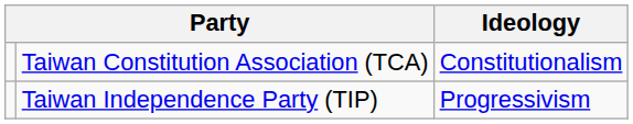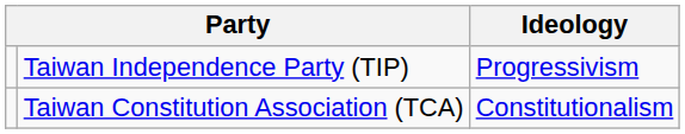rows swapped: Taiwan Independence Party (TIP) <-> Taiwan Constitution Association (TCA)
